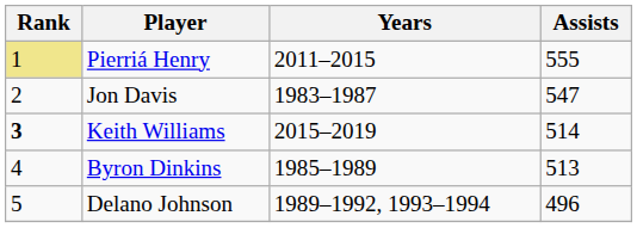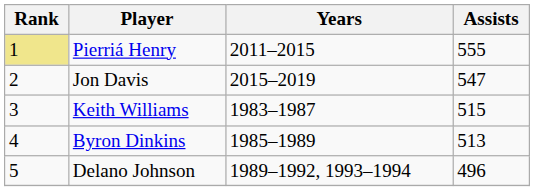Jon Davis | Years: 1983–1987 -> 2015–2019
Keith Williams | Rank: bold -> normal
Keith Williams | Years: 2015–2019 -> 1983–1987
Keith Williams | Assists: 514 -> 515
